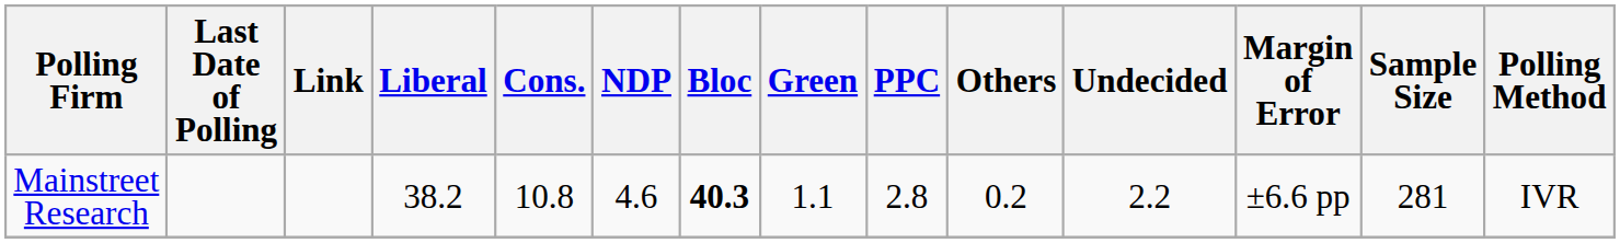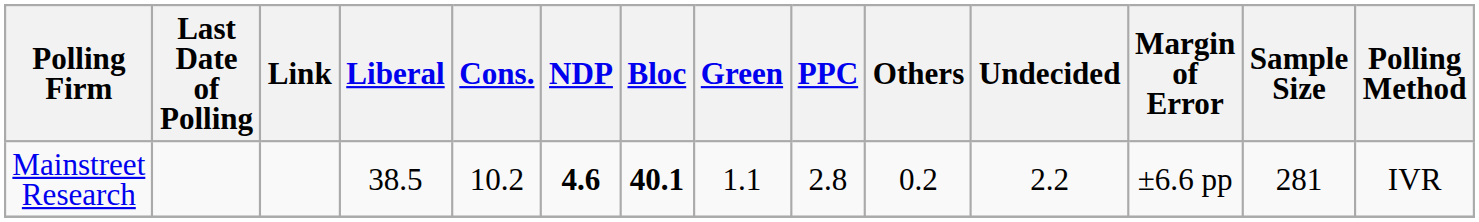Mainstreet Research | Liberal: 38.2 -> 38.5
Mainstreet Research | Cons.: 10.8 -> 10.2
Mainstreet Research | NDP: normal -> bold
Mainstreet Research | Bloc: 40.3 -> 40.1
